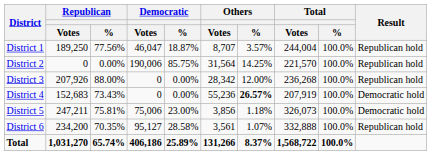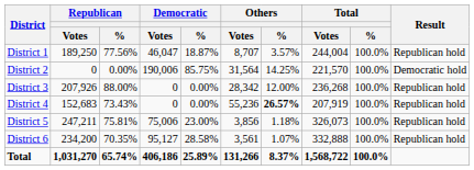District 2 | Result: Republican hold -> Democratic hold
District 4 | Result: Democratic hold -> Republican hold
District 5 | Result: Democratic hold -> Republican hold
